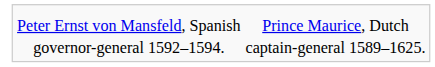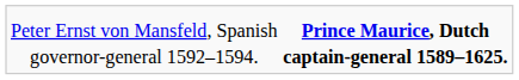row 1 | column 2: normal -> bold
